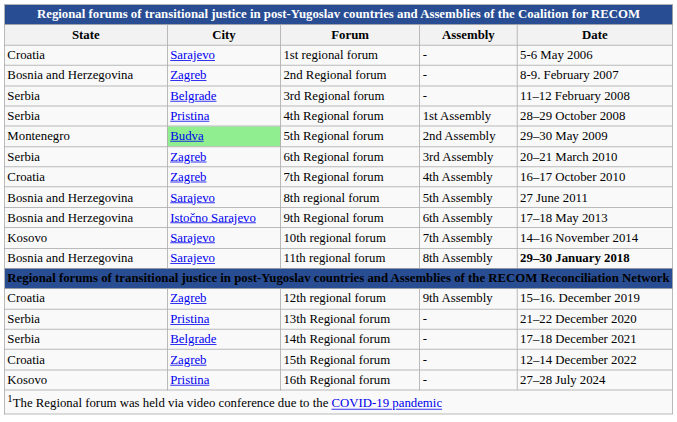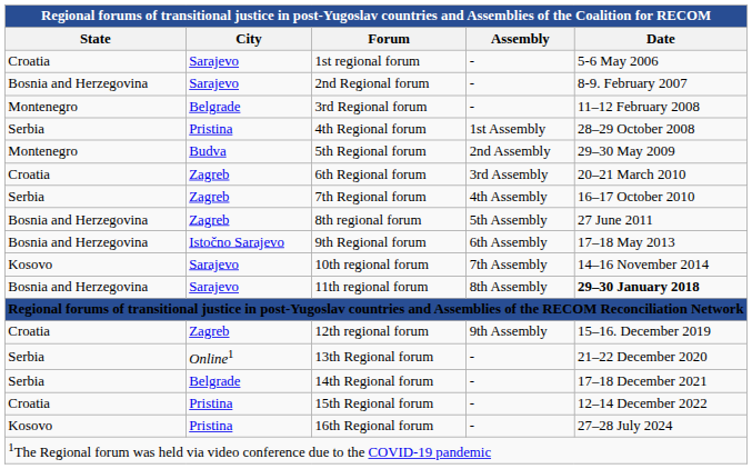2nd Regional forum | column 2: Zagreb -> Sarajevo
3rd Regional forum | column 1: Serbia -> Montenegro
5th Regional forum | column 2: lightgreen background -> no background
6th Regional forum | column 1: Serbia -> Croatia
7th Regional forum | column 1: Croatia -> Serbia
8th regional forum | column 2: Sarajevo -> Zagreb
13th Regional forum | column 2: Pristina -> Online1
15th Regional forum | column 2: Zagreb -> Pristina
